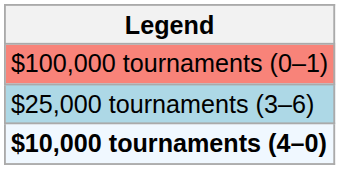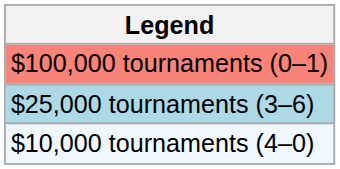row 4 | column 1: bold -> normal
